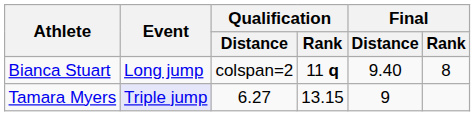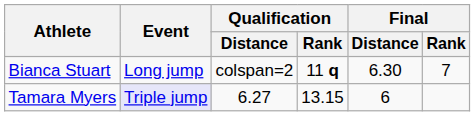Bianca Stuart | Final / Distance: 9.40 -> 6.30
Bianca Stuart | Final / Rank: 8 -> 7
Tamara Myers | Final / Distance: 9 -> 6
